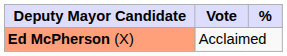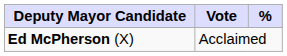Ed McPherson (X) | Deputy Mayor Candidate: lightsalmon background -> no background
